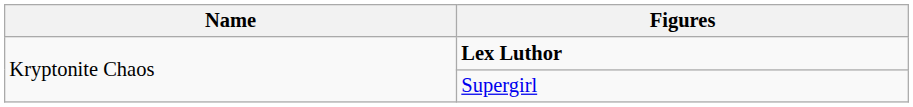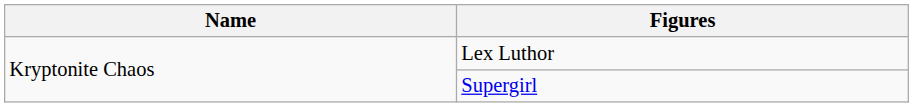Lex Luthor | Figures: bold -> normal
